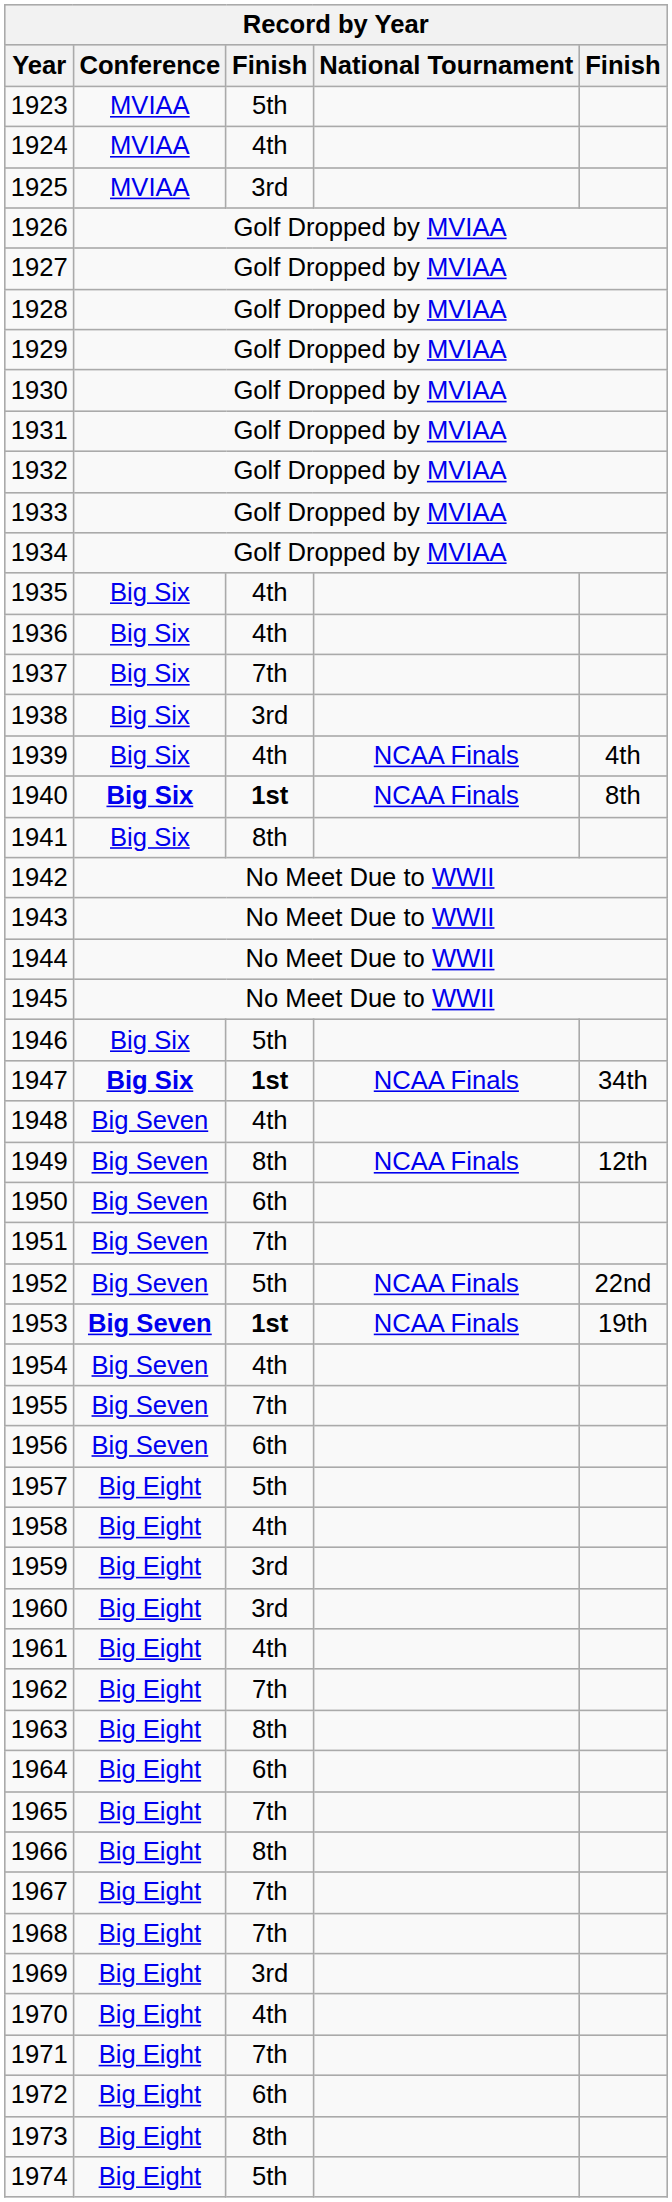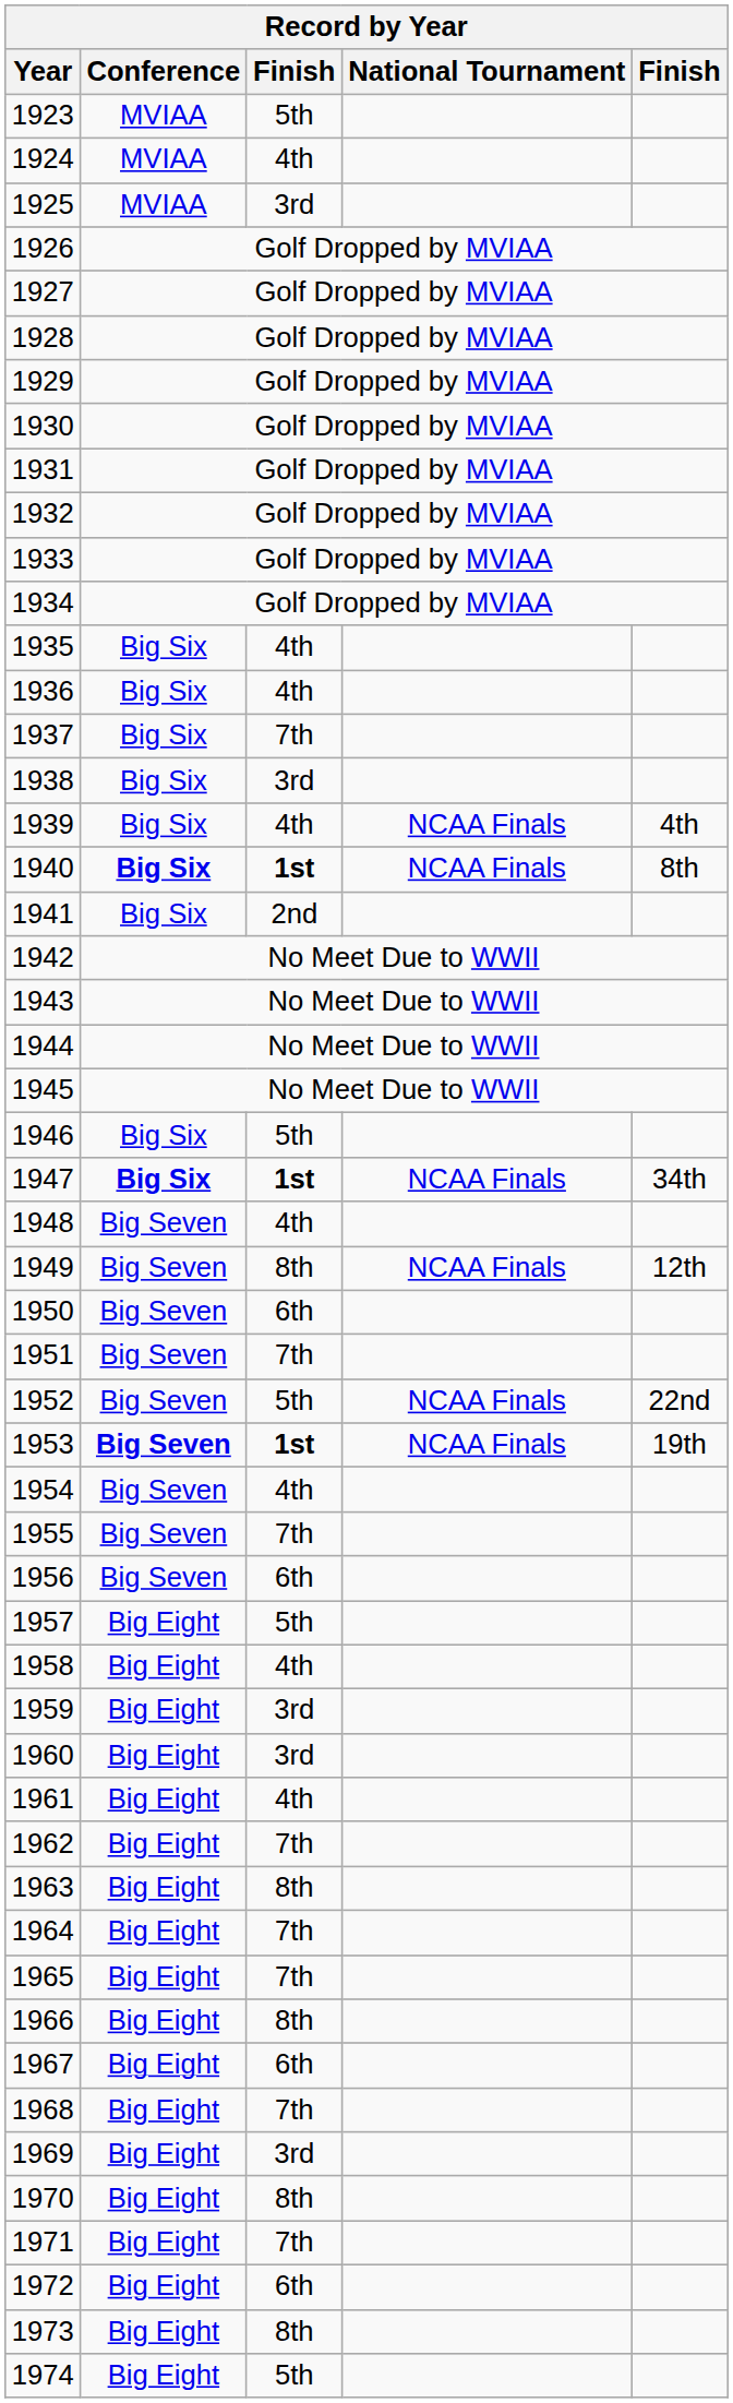1941 | column 3: 8th -> 2nd
1964 | column 3: 6th -> 7th
1967 | column 3: 7th -> 6th
1970 | column 3: 4th -> 8th
